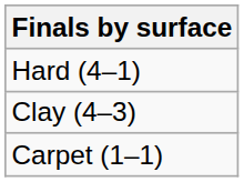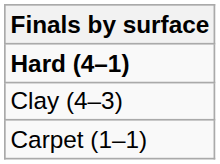row 2 | column 1: normal -> bold
